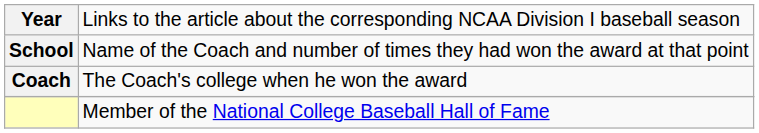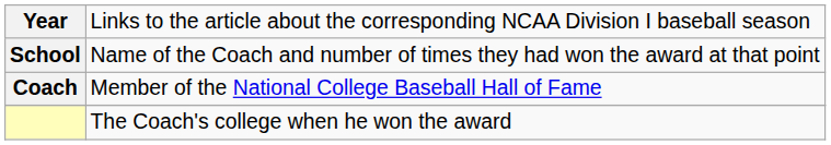row 3 | column 2: The Coach's college when he won the award -> Member of the National College Baseball Hall of Fame
row 4 | column 2: Member of the National College Baseball Hall of Fame -> The Coach's college when he won the award
